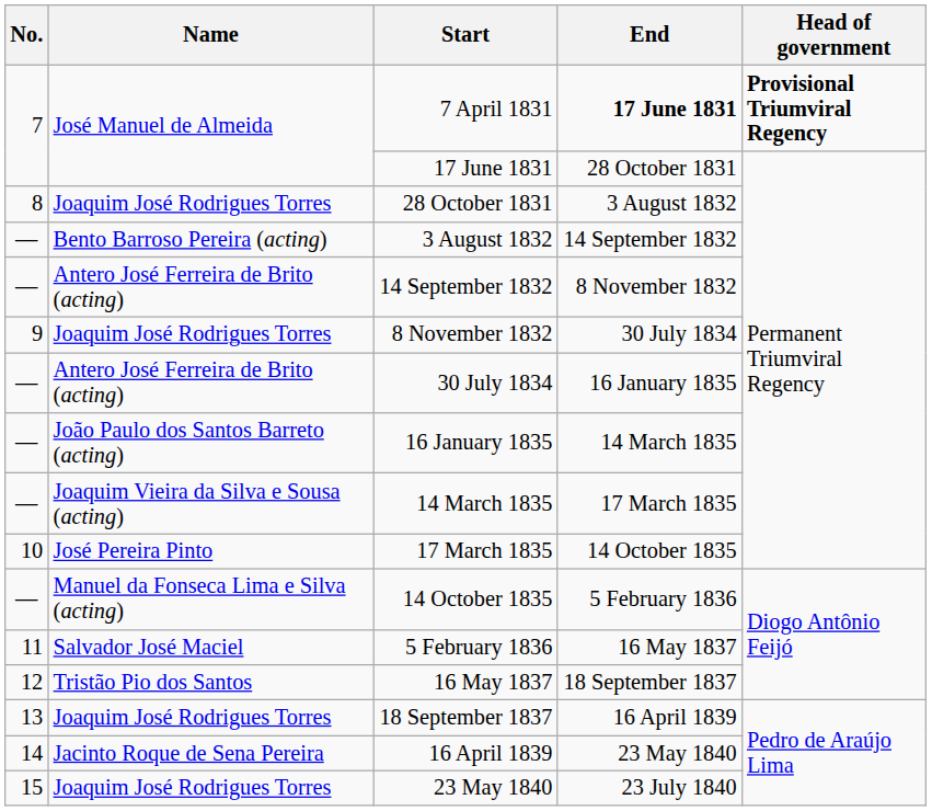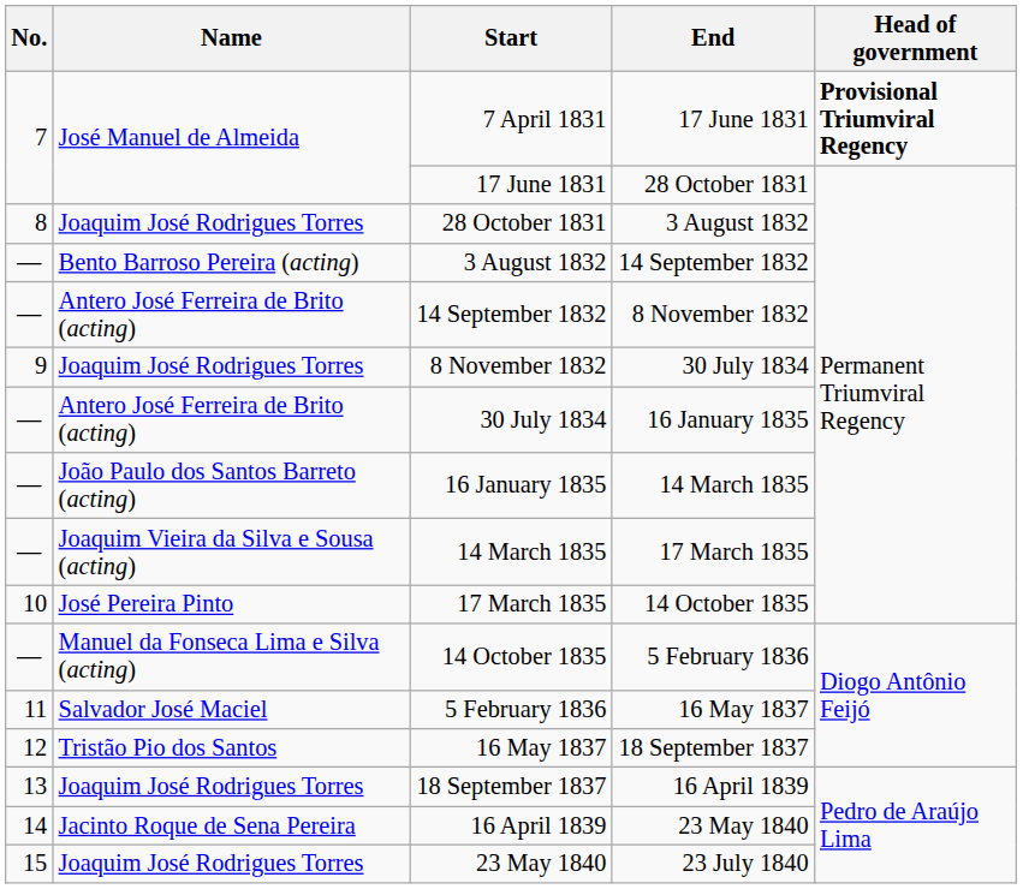7 April 1831 | End: bold -> normal
